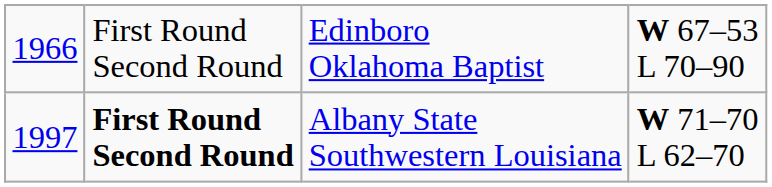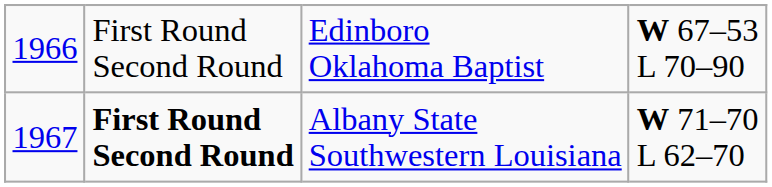row 2 | column 1: 1997 -> 1967
